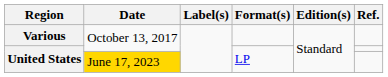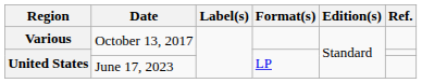United States / June 17, 2023 | Date: gold background -> no background
